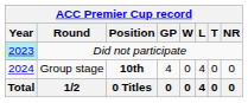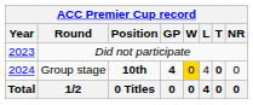Did not participate | Year: paleturquoise background -> no background
Group stage | GP: normal -> bold
Group stage | W: no background -> gold background
Group stage | T: normal -> bold
